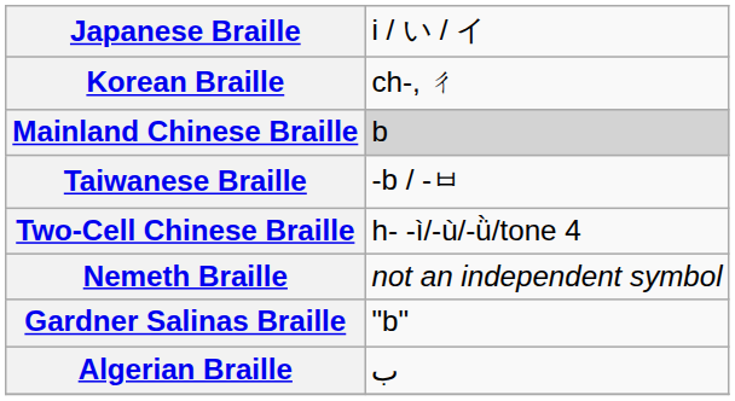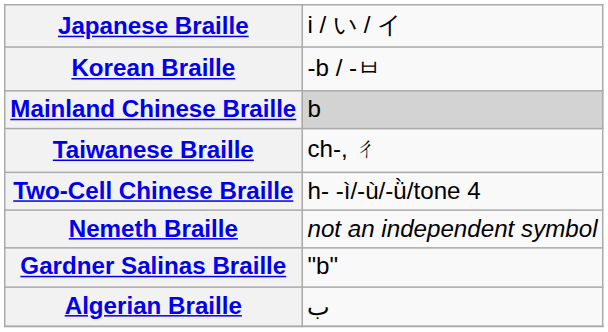Korean Braille | column 2: ch-, ㄔ -> -b / -ㅂ
Taiwanese Braille | column 2: -b / -ㅂ -> ch-, ㄔ
